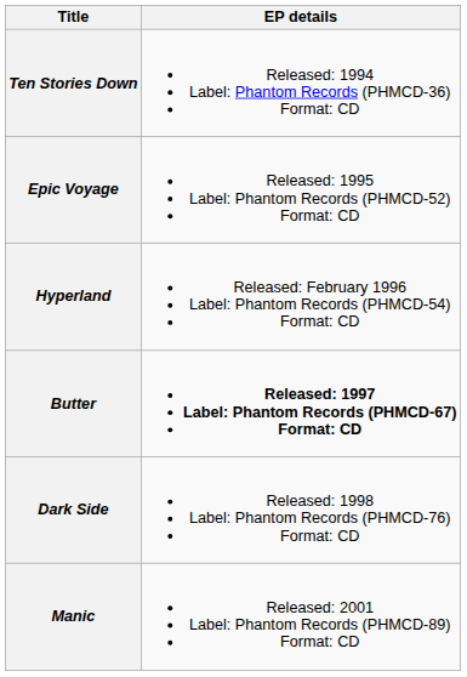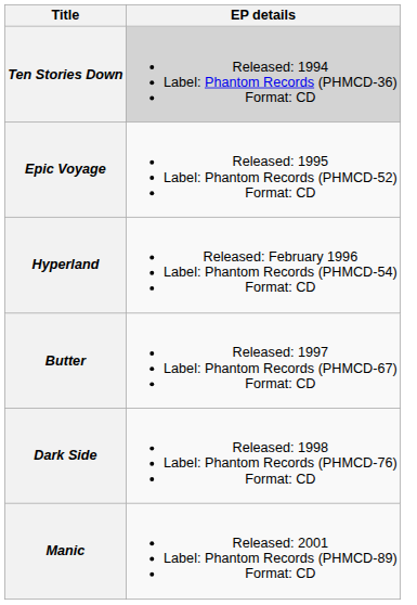Ten Stories Down | EP details: no background -> lightgrey background
Butter | EP details: bold -> normal
